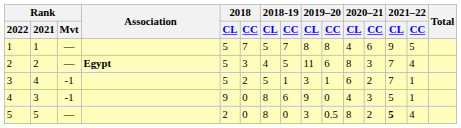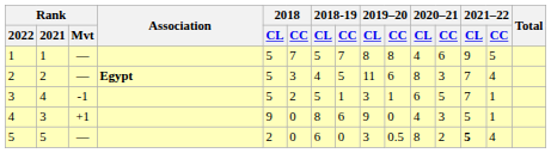row 5 | 2020–21 / CC: 2 -> 5
row 6 | Rank / Mvt: -1 -> +1
row 7 | 2018-19 / CL: 8 -> 6
